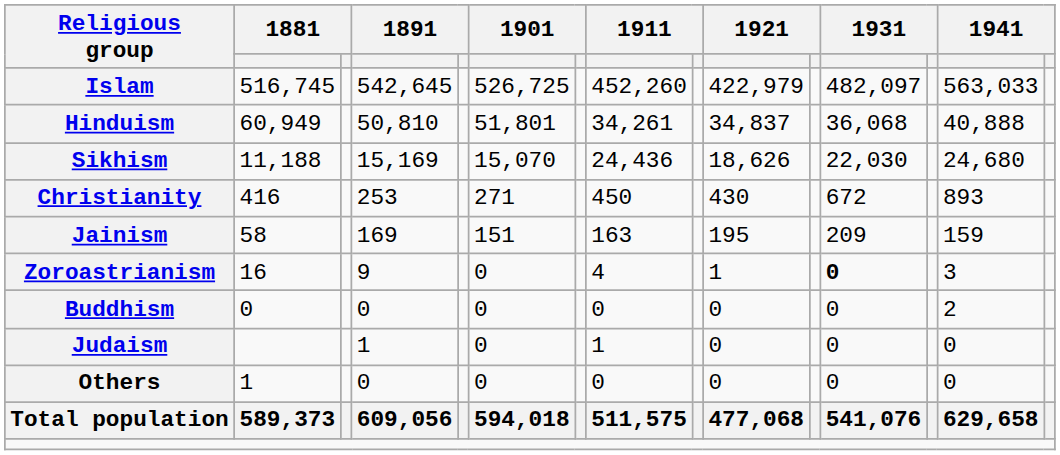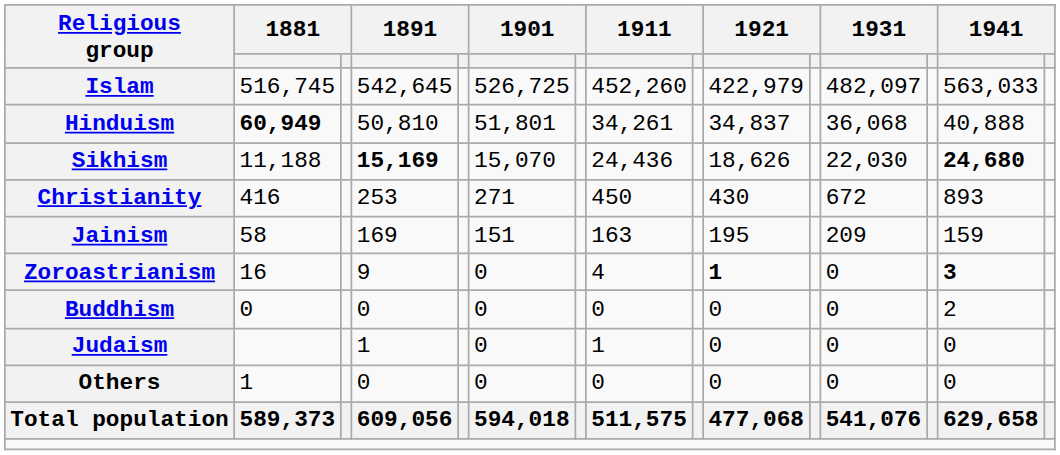Hinduism | column 2: normal -> bold
Sikhism | column 4: normal -> bold
Sikhism | column 14: normal -> bold
Zoroastrianism | column 10: normal -> bold
Zoroastrianism | column 12: bold -> normal
Zoroastrianism | column 14: normal -> bold
